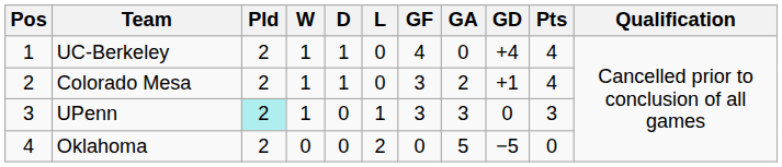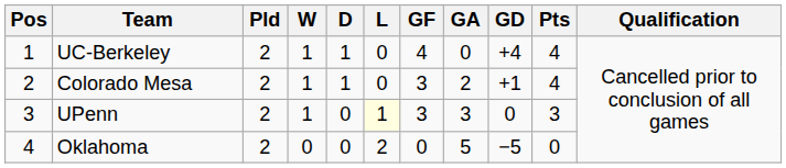UPenn | Pld: paleturquoise background -> no background
UPenn | L: no background -> lightyellow background
